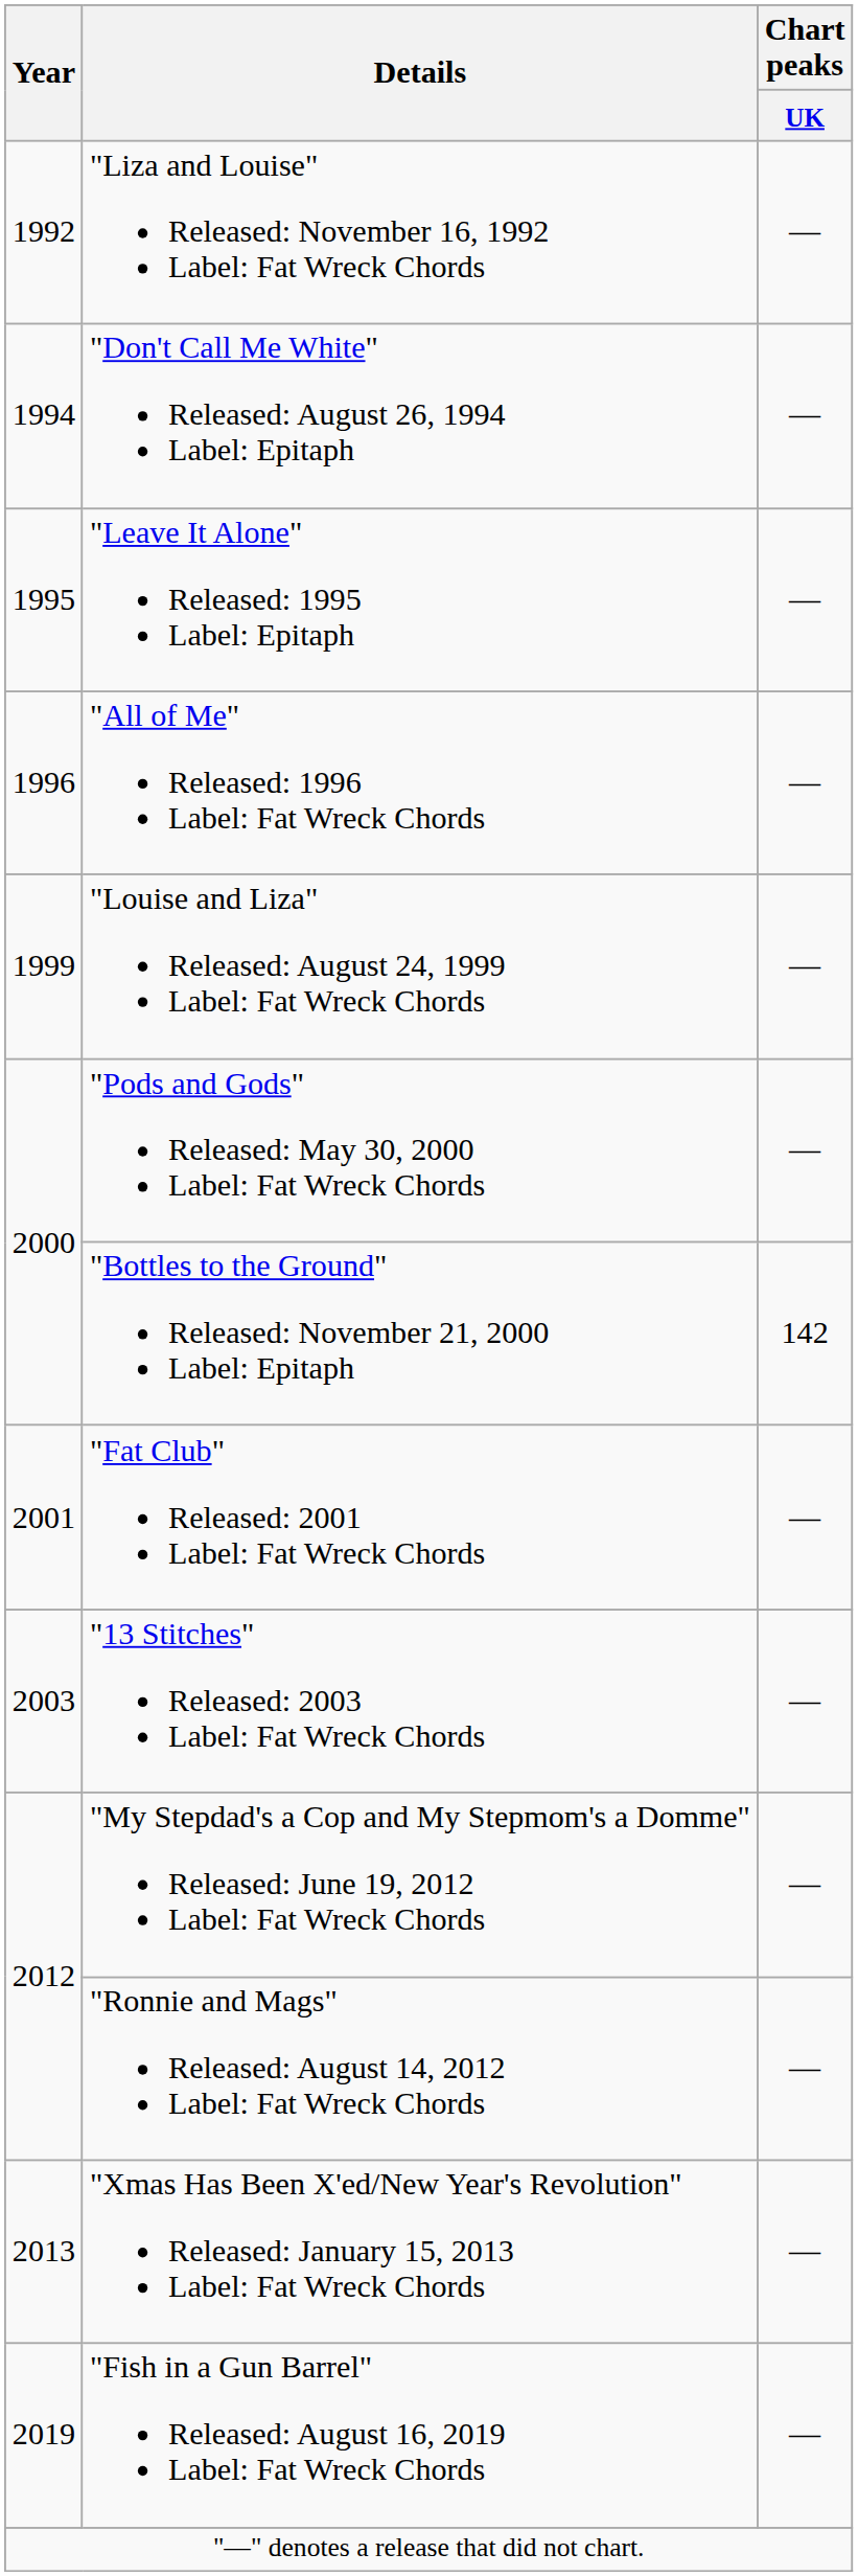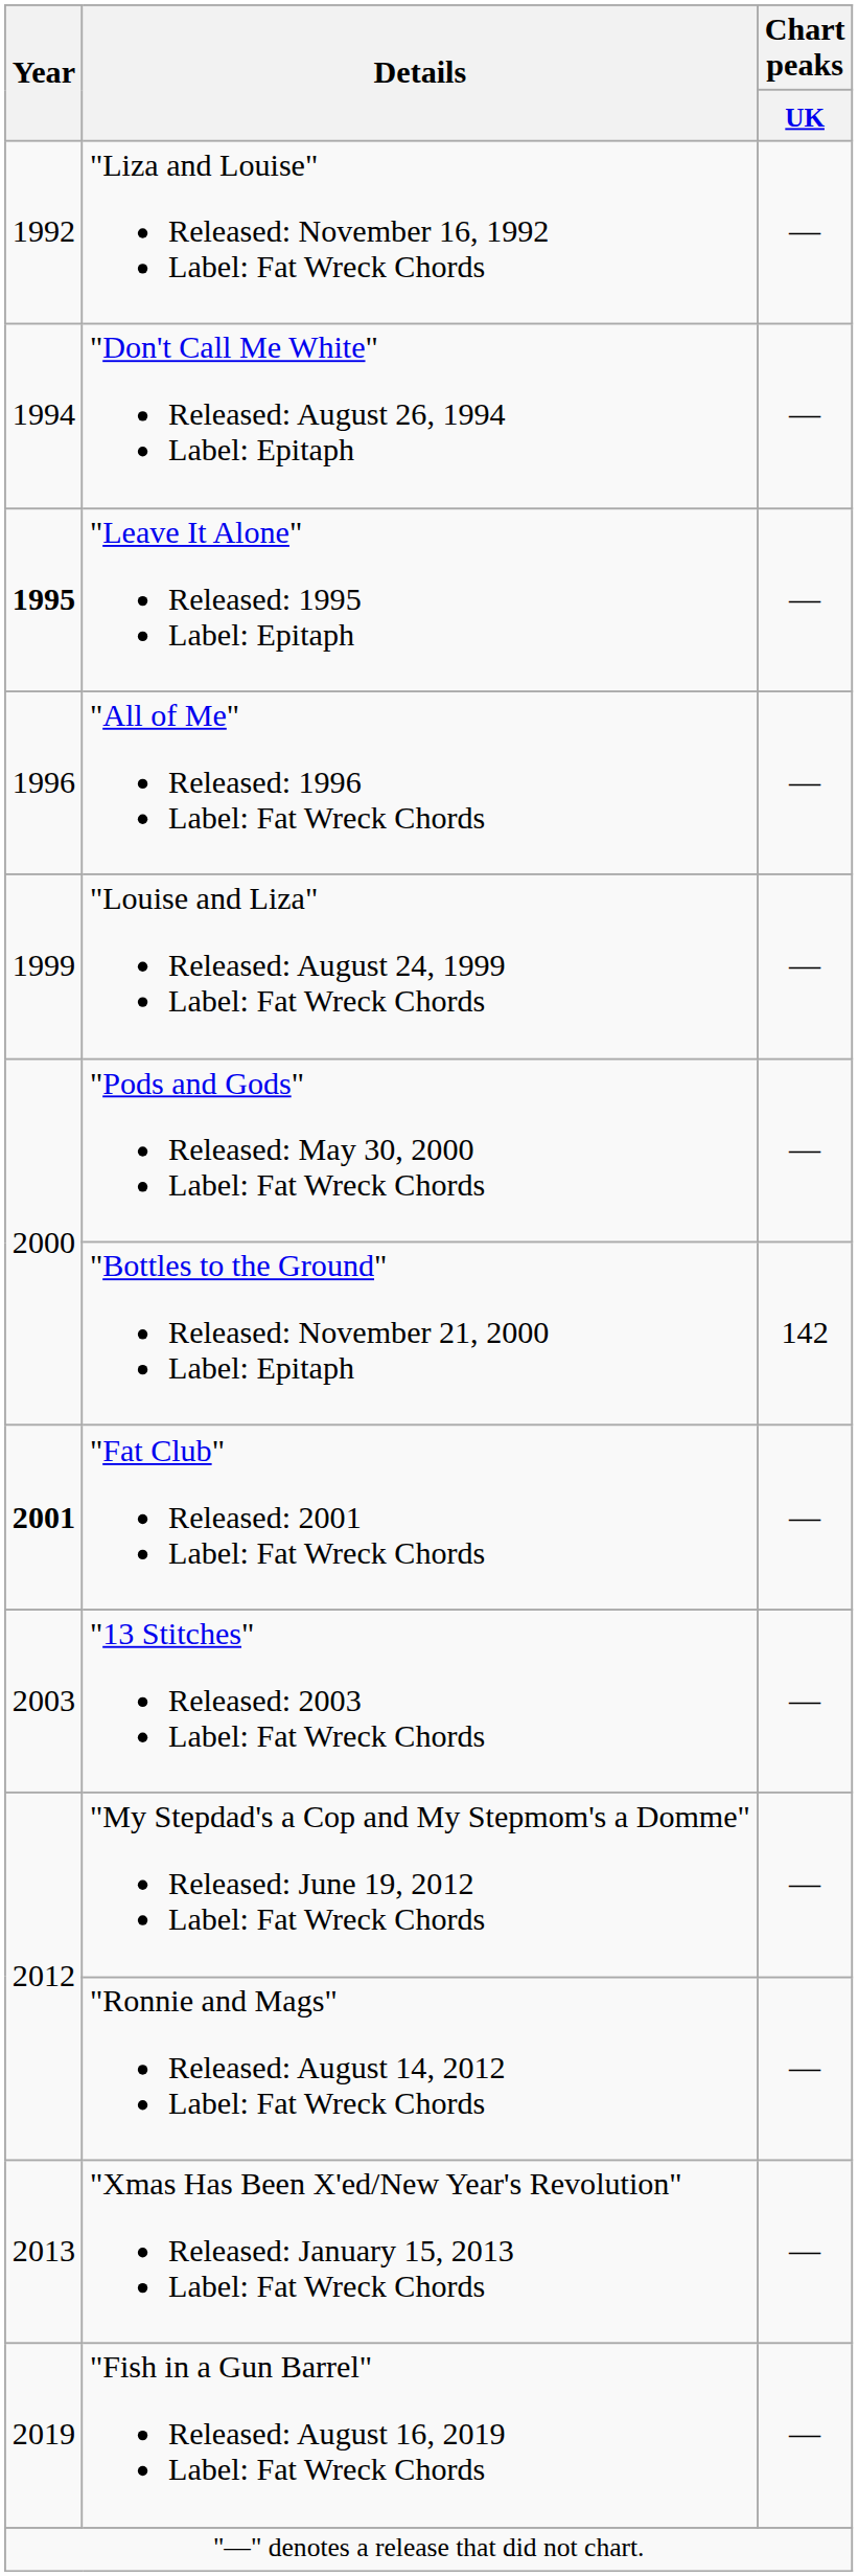"Leave It Alone" Released: 1995 Label: Epitaph | Year: normal -> bold
"Fat Club" Released: 2001 Label: Fat Wreck Chords | Year: normal -> bold
